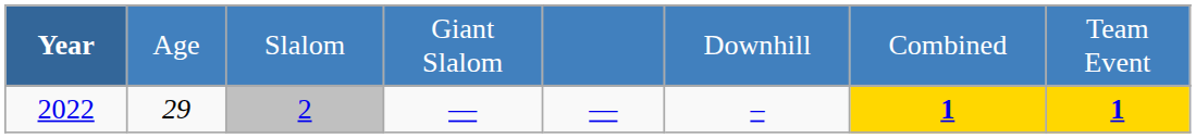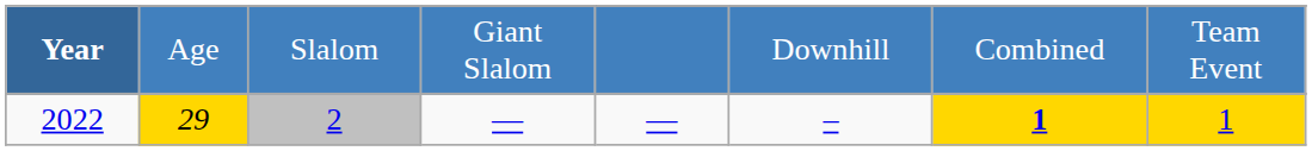2022 | column 2: no background -> gold background
2022 | column 8: bold -> normal
